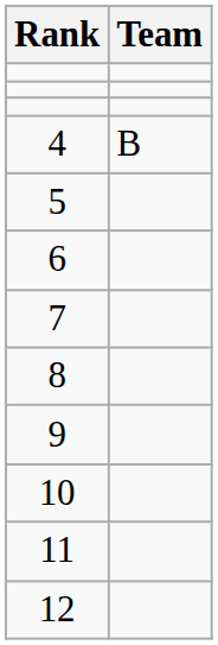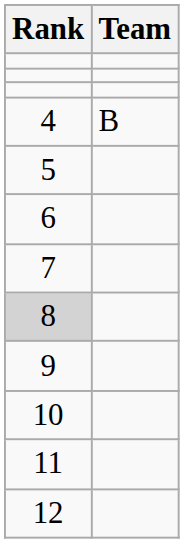row 9 | Rank: no background -> lightgrey background
